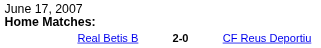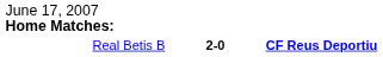Real Betis B | column 3: normal -> bold
